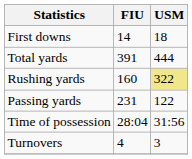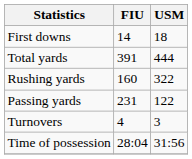Rushing yards | USM: khaki background -> no background
rows swapped: Turnovers <-> Time of possession
